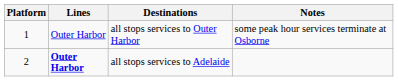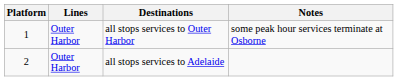row 3 | Lines: bold -> normal
